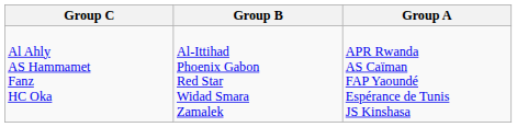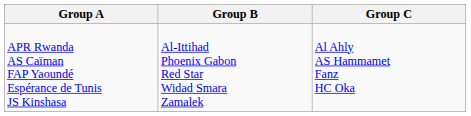columns swapped: Group A <-> Group C
